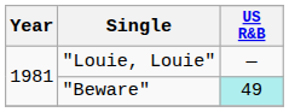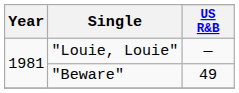"Beware" | US R&B: paleturquoise background -> no background
